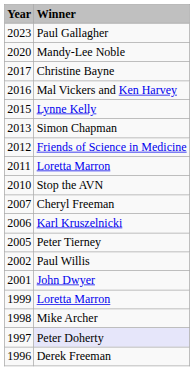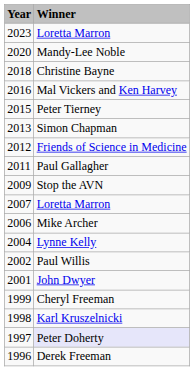row 2 | Winner: Paul Gallagher -> Loretta Marron
row 4 | Year: 2017 -> 2018
row 6 | Winner: Lynne Kelly -> Peter Tierney
row 9 | Winner: Loretta Marron -> Paul Gallagher
row 10 | Year: 2010 -> 2009
row 11 | Winner: Cheryl Freeman -> Loretta Marron
row 12 | Winner: Karl Kruszelnicki -> Mike Archer
row 13 | Year: 2005 -> 2004
row 13 | Winner: Peter Tierney -> Lynne Kelly
row 16 | Winner: Loretta Marron -> Cheryl Freeman
row 17 | Winner: Mike Archer -> Karl Kruszelnicki
